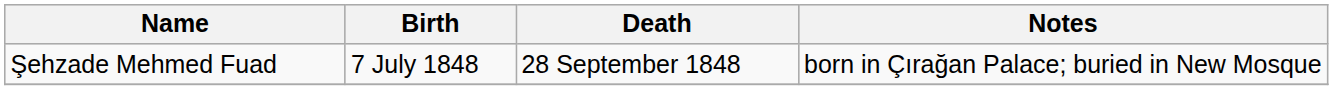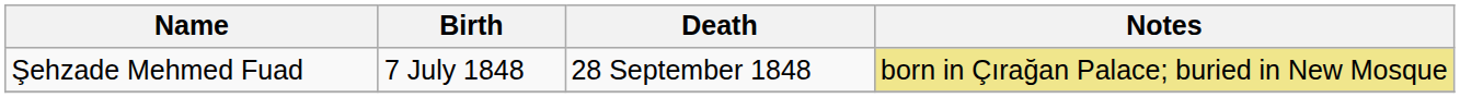Şehzade Mehmed Fuad | Notes: no background -> khaki background
